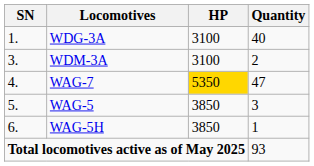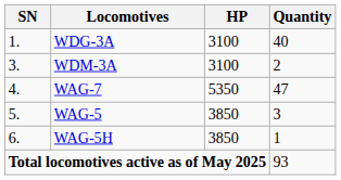WAG-7 | HP: gold background -> no background
